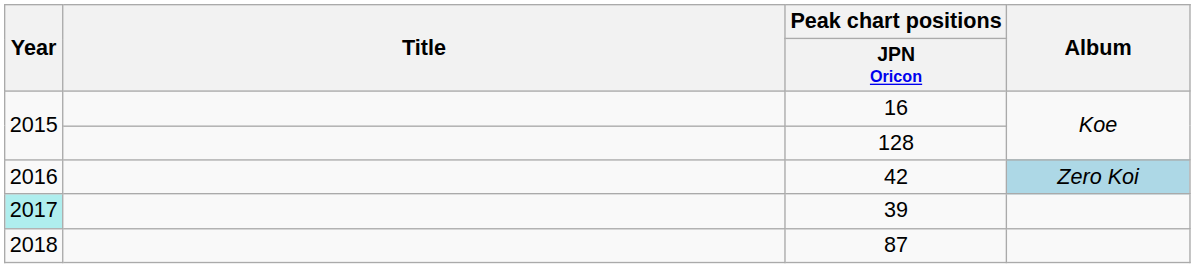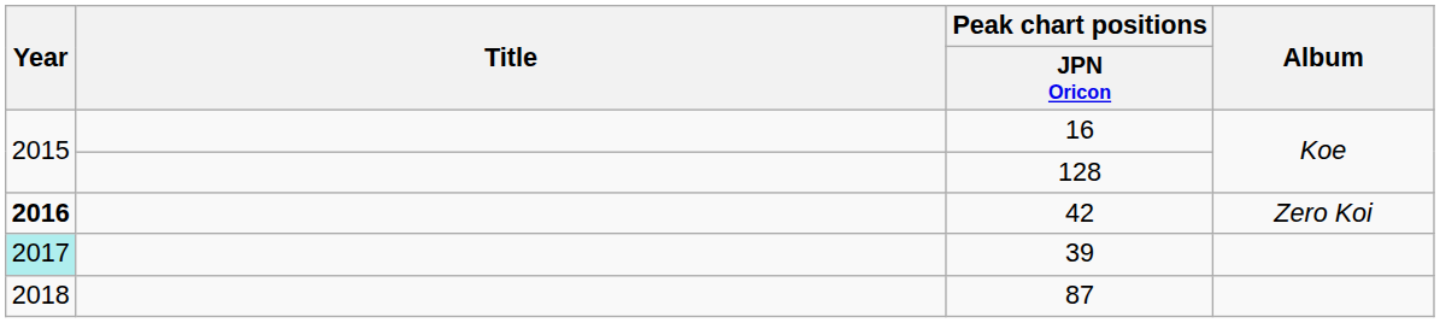42 | Year: normal -> bold
42 | Album: lightblue background -> no background
